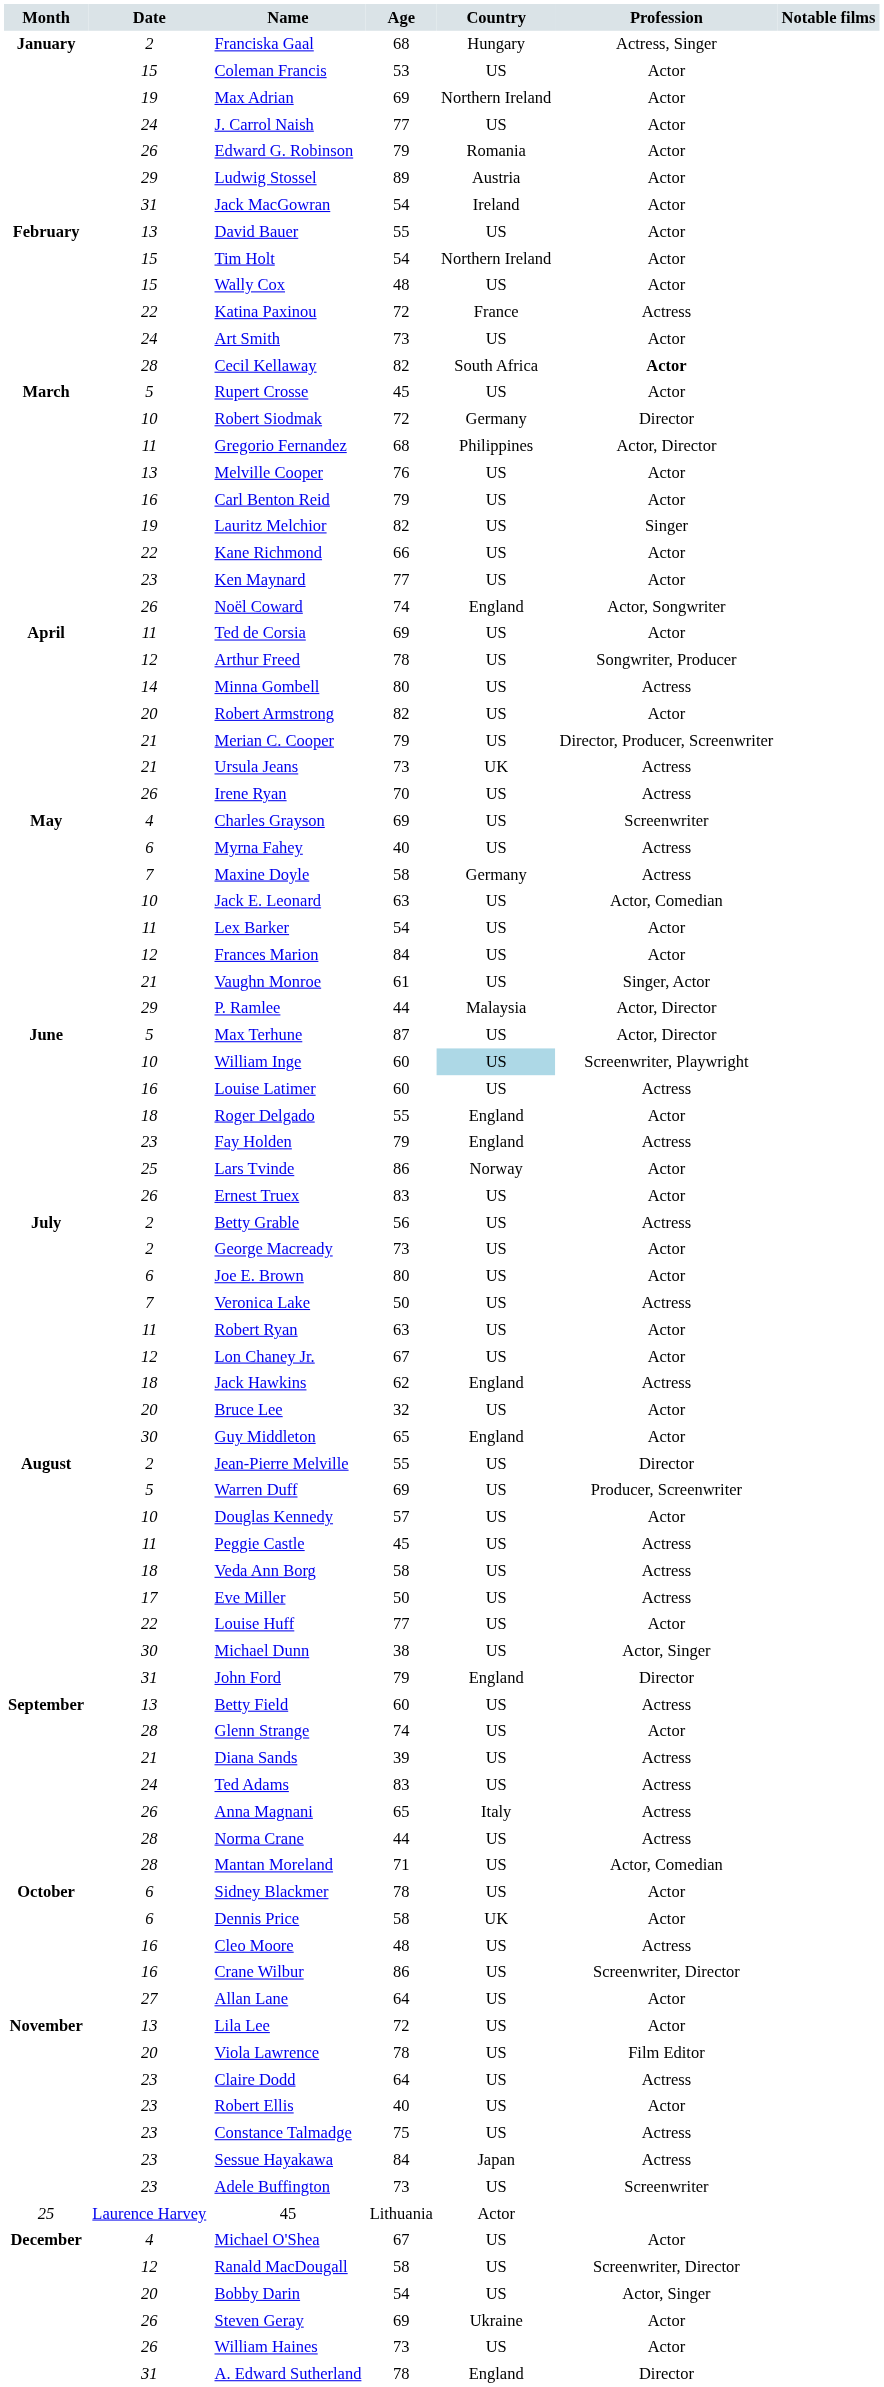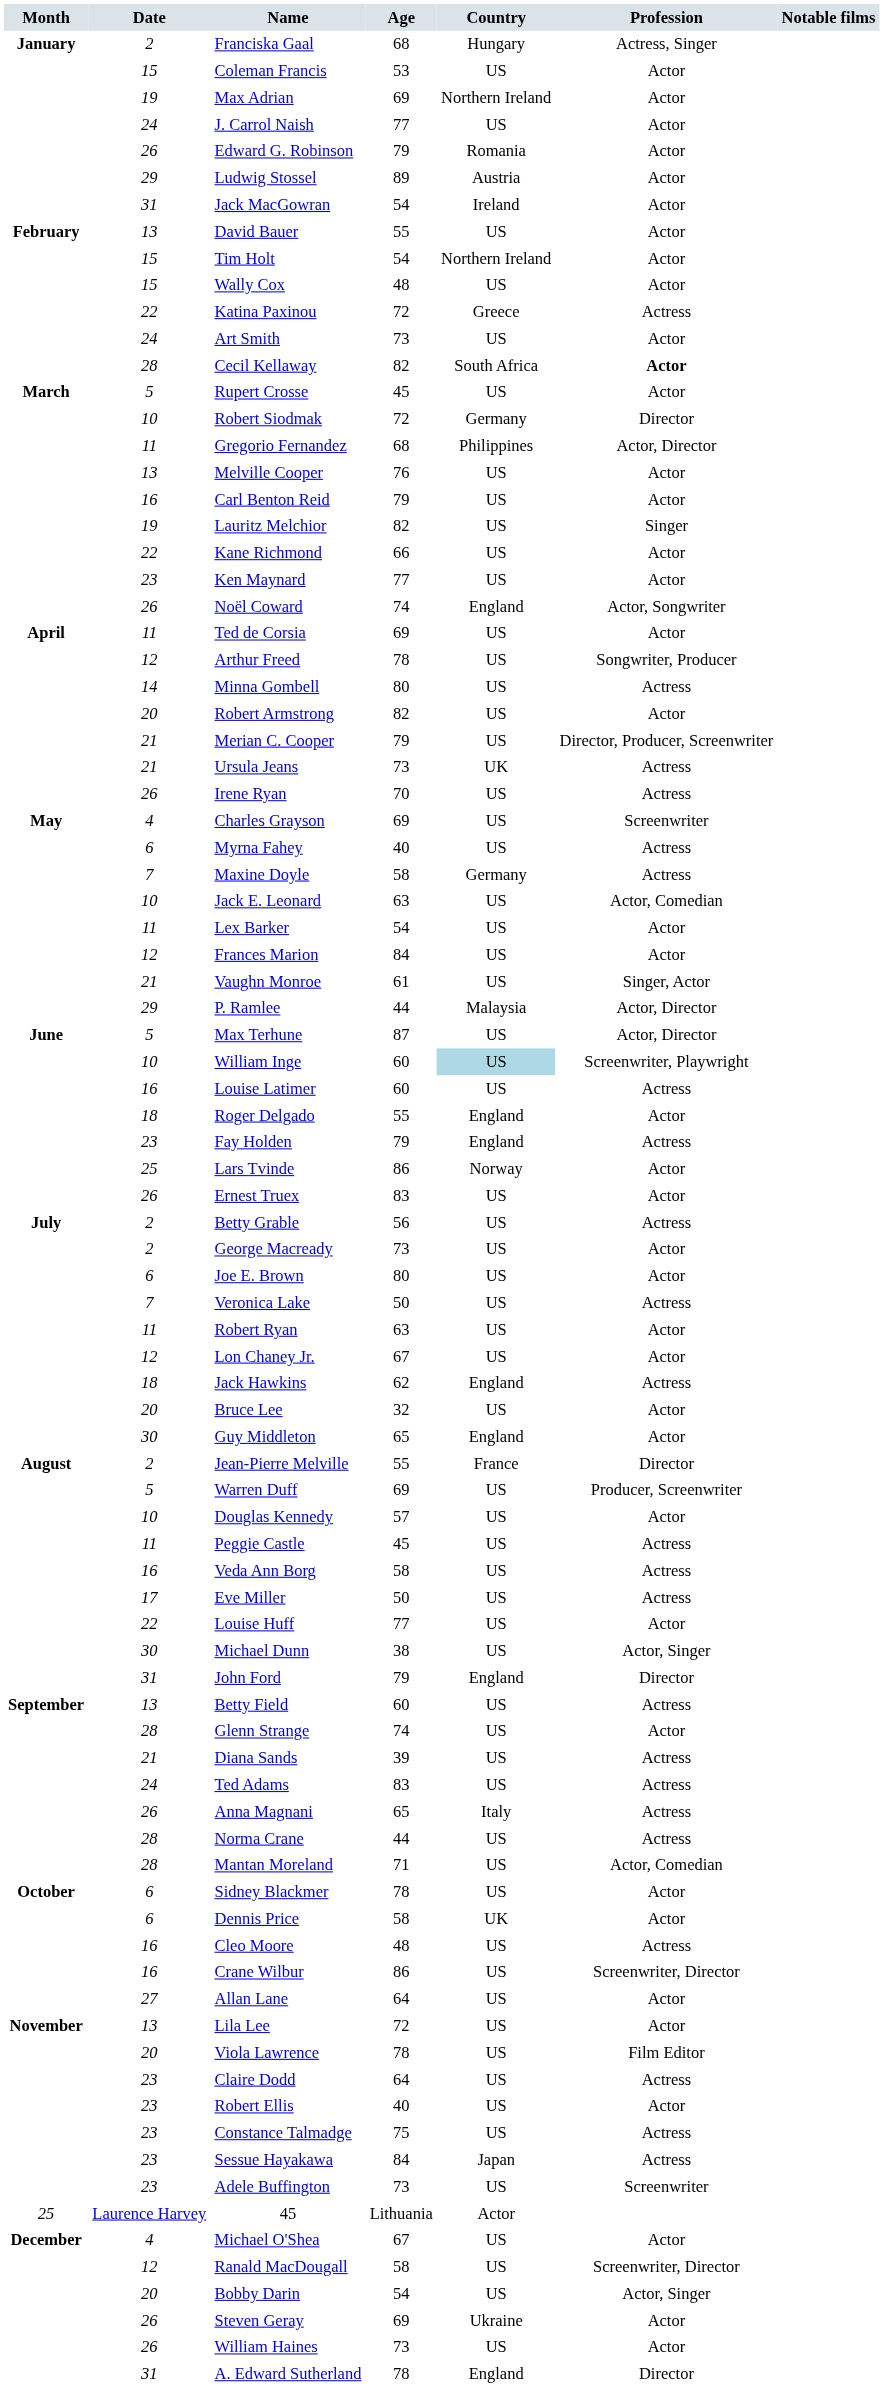Katina Paxinou | Country: France -> Greece
Jean-Pierre Melville | Country: US -> France
Veda Ann Borg | Date: 18 -> 16
